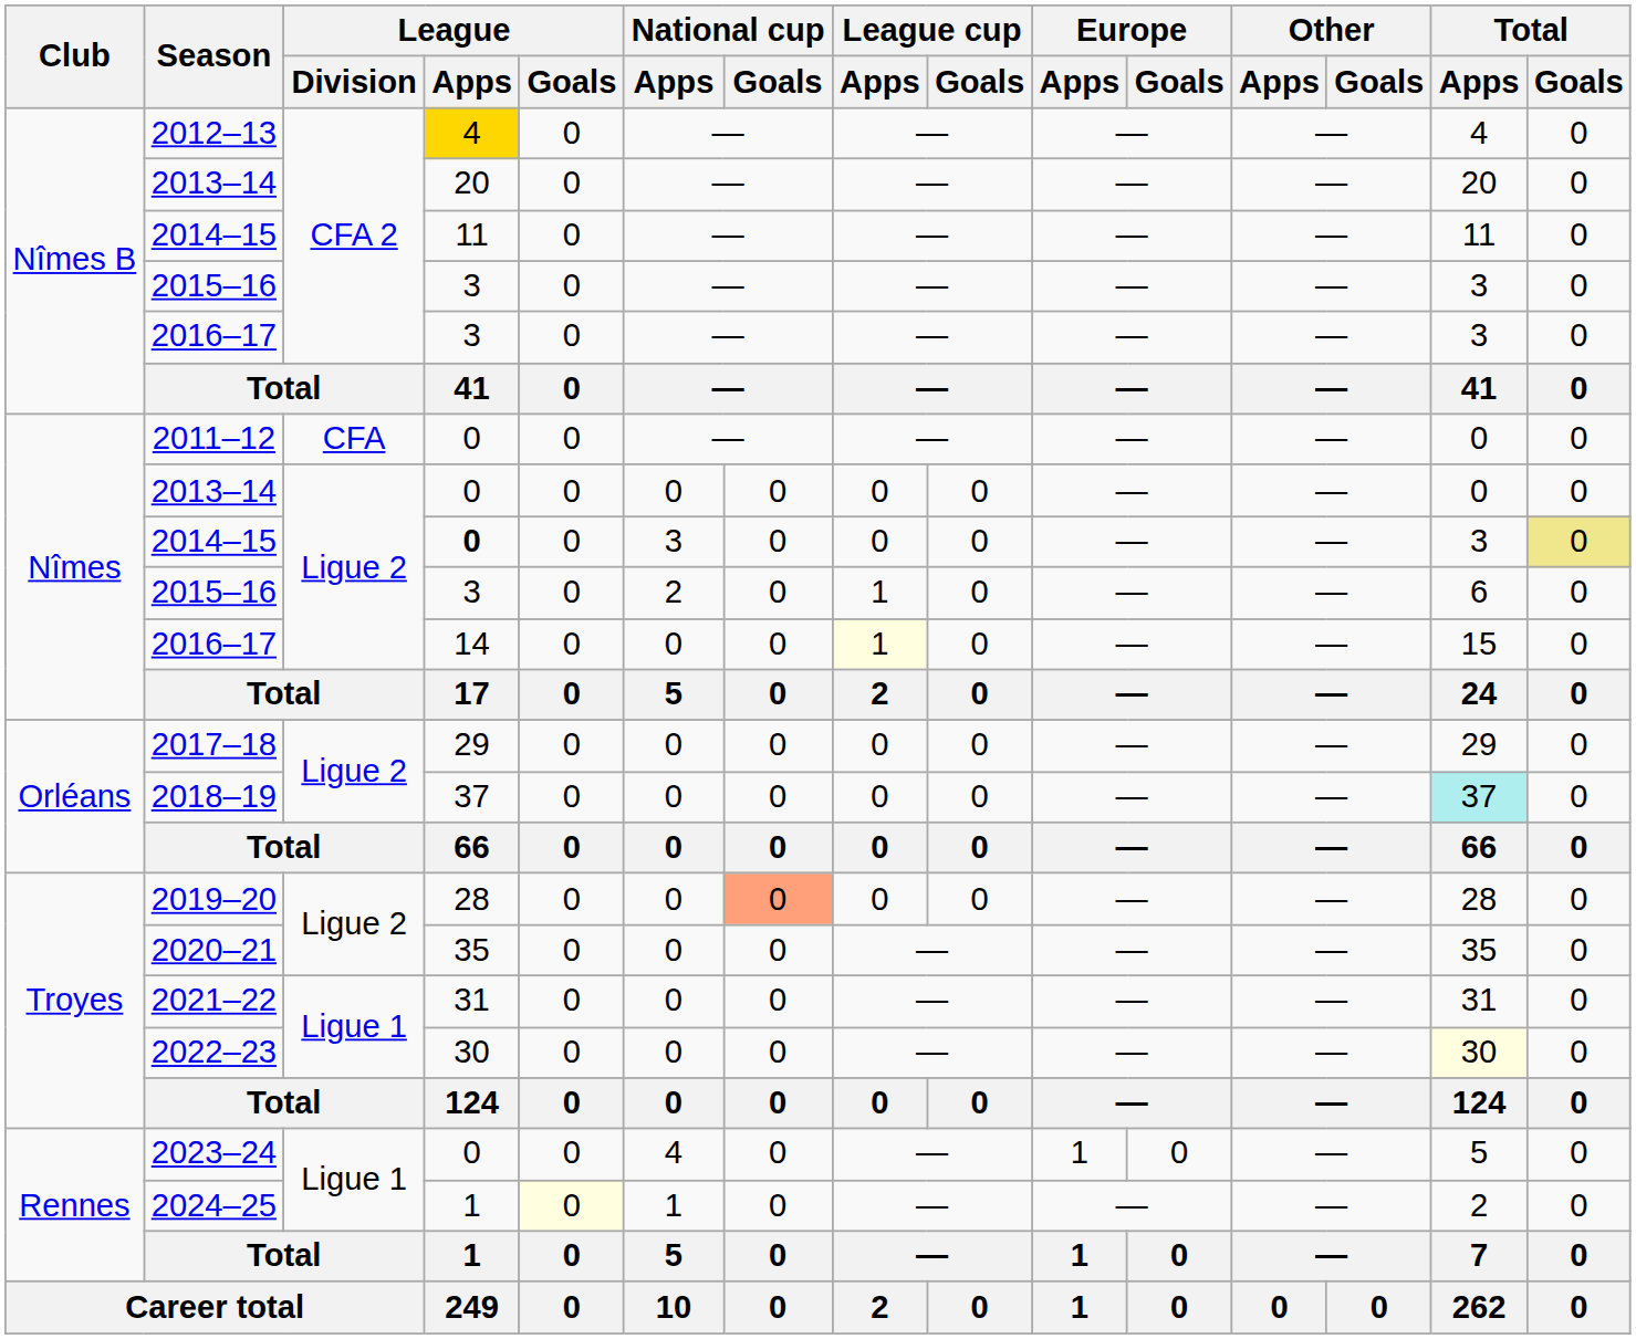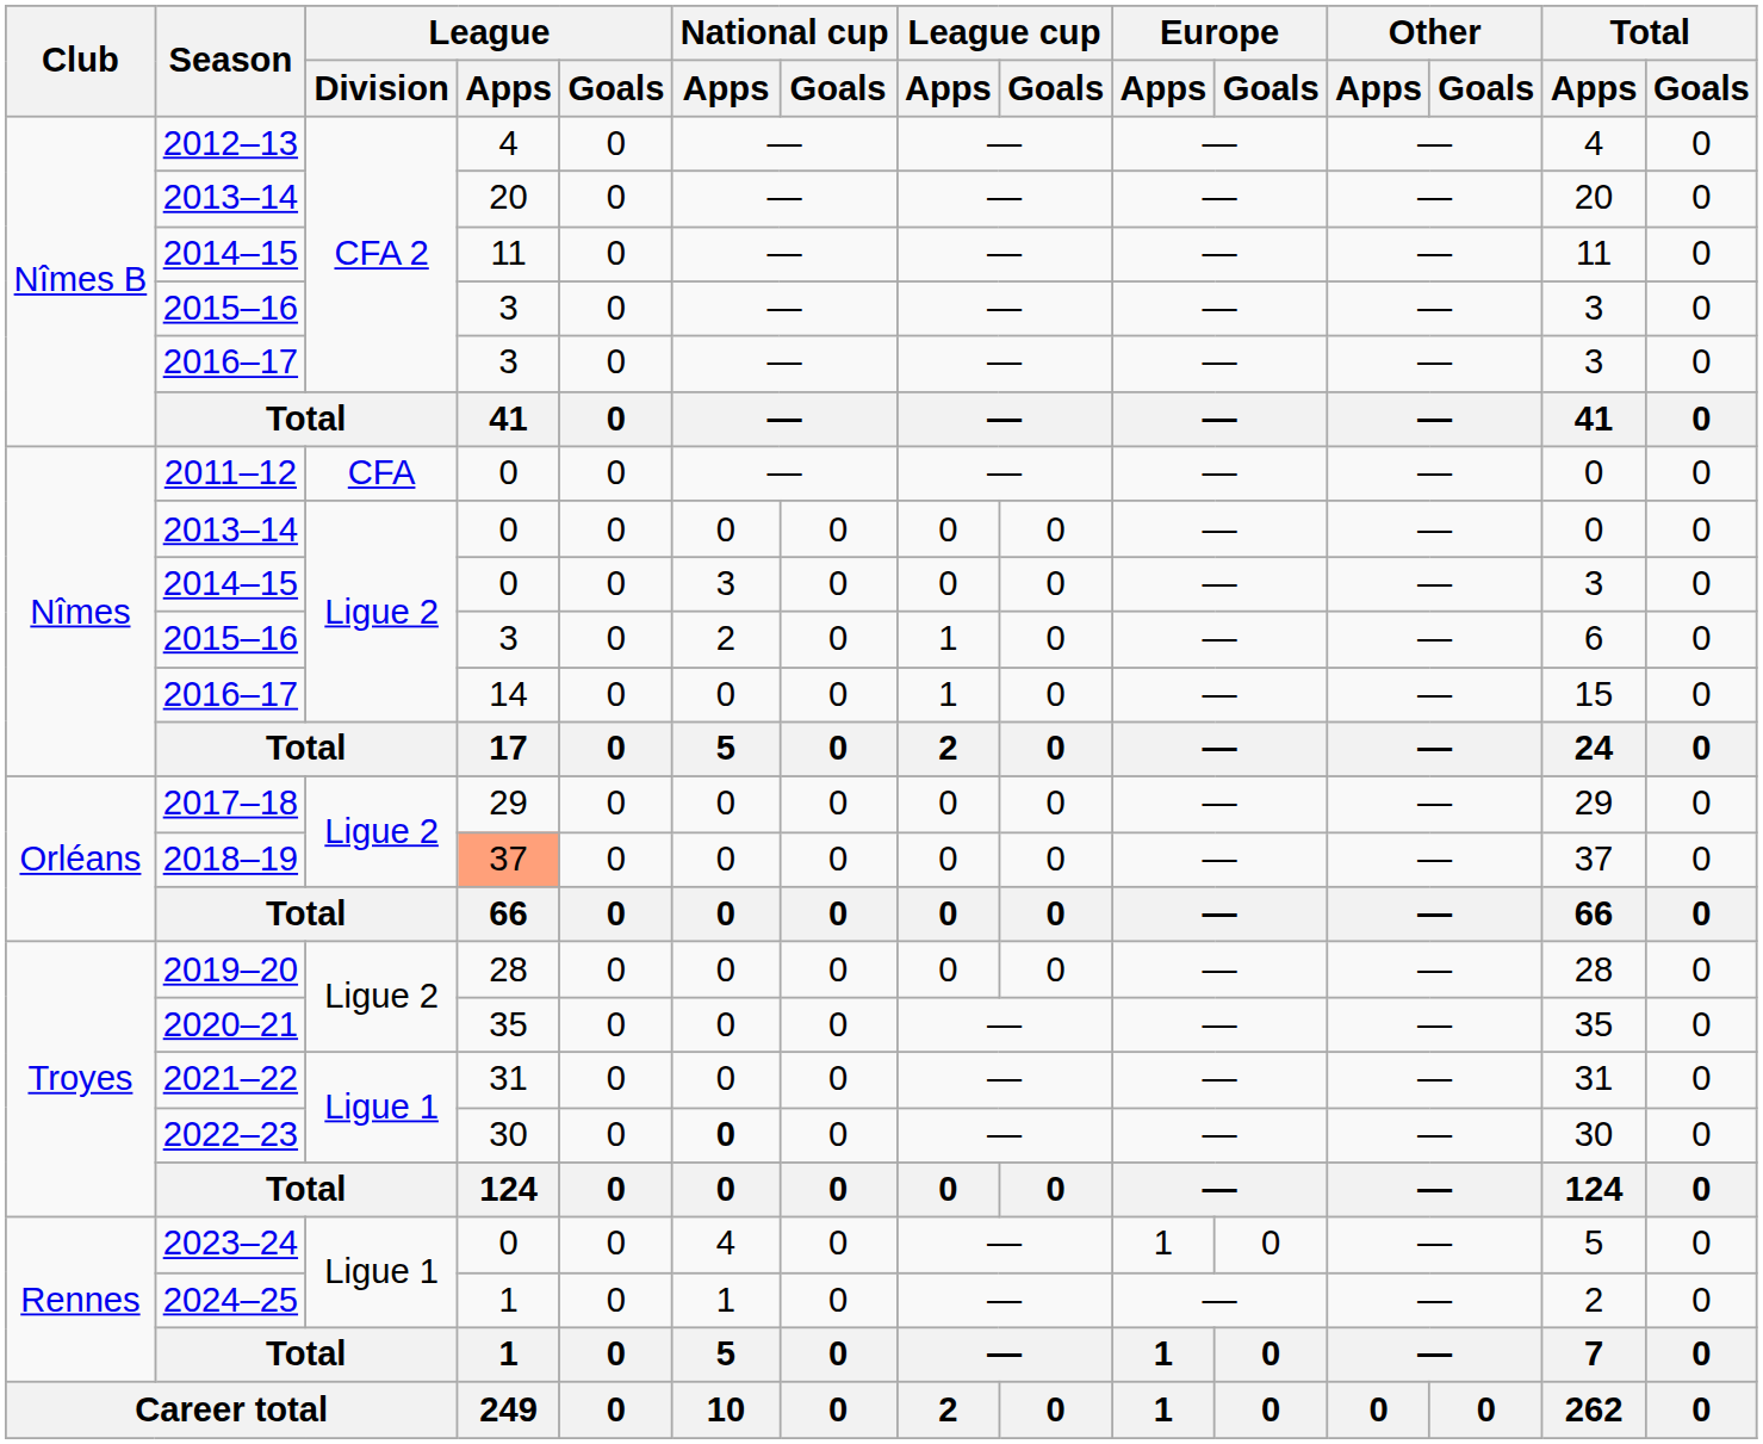2012–13 | League / Apps: gold background -> no background
Nîmes / 2014–15 | League / Apps: bold -> normal
Nîmes / 2014–15 | Total / Goals: khaki background -> no background
Nîmes / 2016–17 | League cup / Apps: lightyellow background -> no background
2018–19 | League / Apps: no background -> lightsalmon background
2018–19 | Total / Apps: paleturquoise background -> no background
2019–20 | National cup / Goals: lightsalmon background -> no background
2022–23 | National cup / Apps: normal -> bold
2022–23 | Total / Apps: lightyellow background -> no background
2024–25 | League / Goals: lightyellow background -> no background
